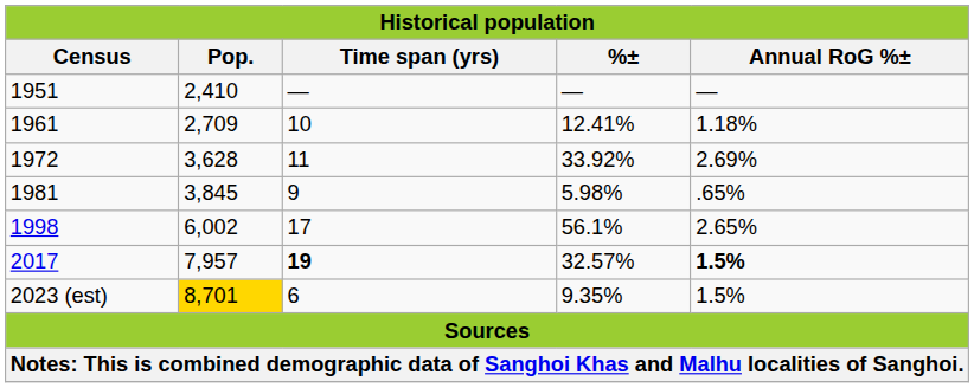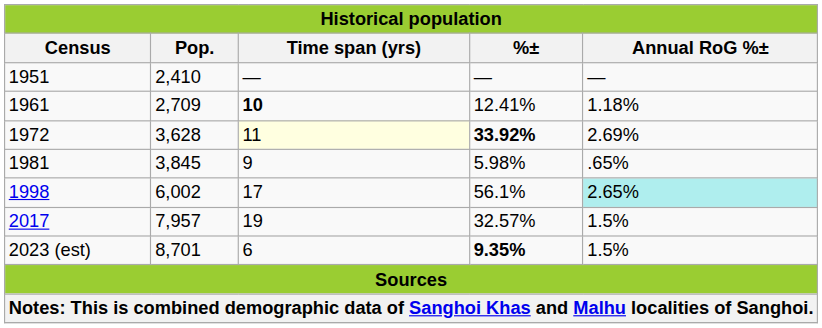1961 | Time span (yrs): normal -> bold
1972 | Time span (yrs): no background -> lightyellow background
1972 | %±: normal -> bold
1998 | Annual RoG %±: no background -> paleturquoise background
2017 | Time span (yrs): bold -> normal
2017 | Annual RoG %±: bold -> normal
2023 (est) | Pop.: gold background -> no background
2023 (est) | %±: normal -> bold
